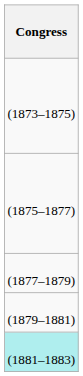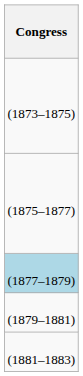row 4 | column 1: no background -> lightblue background
row 6 | column 1: paleturquoise background -> no background
